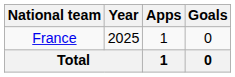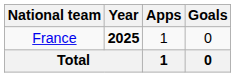France | Year: normal -> bold
